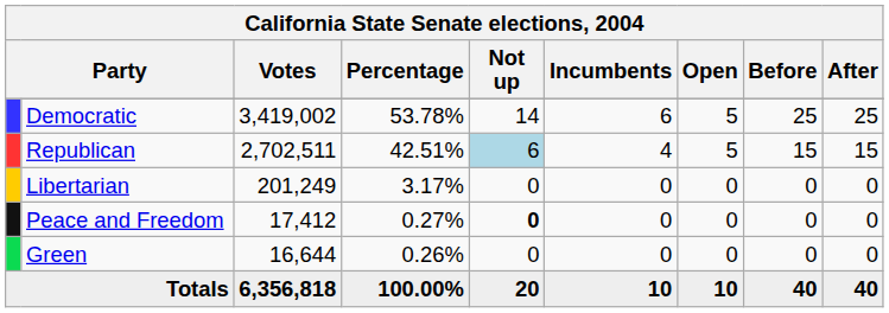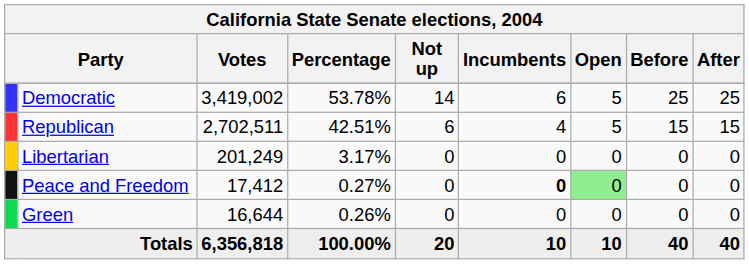Republican | Not up: lightblue background -> no background
Peace and Freedom | Not up: bold -> normal
Peace and Freedom | Incumbents: normal -> bold
Peace and Freedom | Open: no background -> lightgreen background
